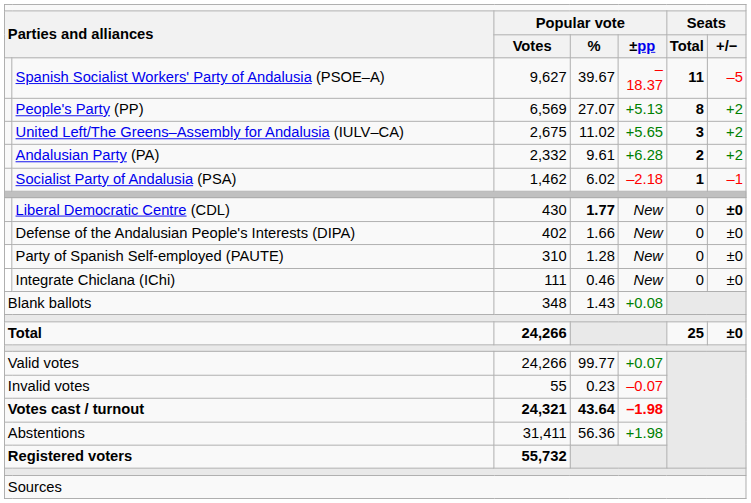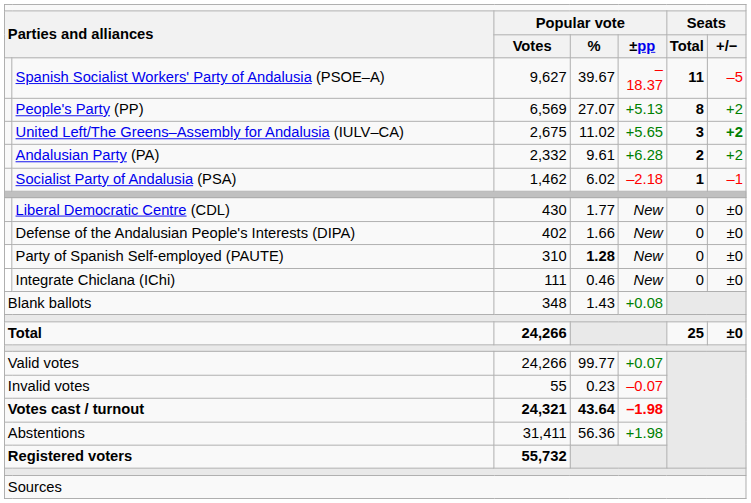United Left/The Greens–Assembly for Andalusia (IULV–CA) | column 7: normal -> bold
Liberal Democratic Centre (CDL) | column 4: bold -> normal
Liberal Democratic Centre (CDL) | column 7: bold -> normal
Party of Spanish Self-employed (PAUTE) | column 4: normal -> bold
